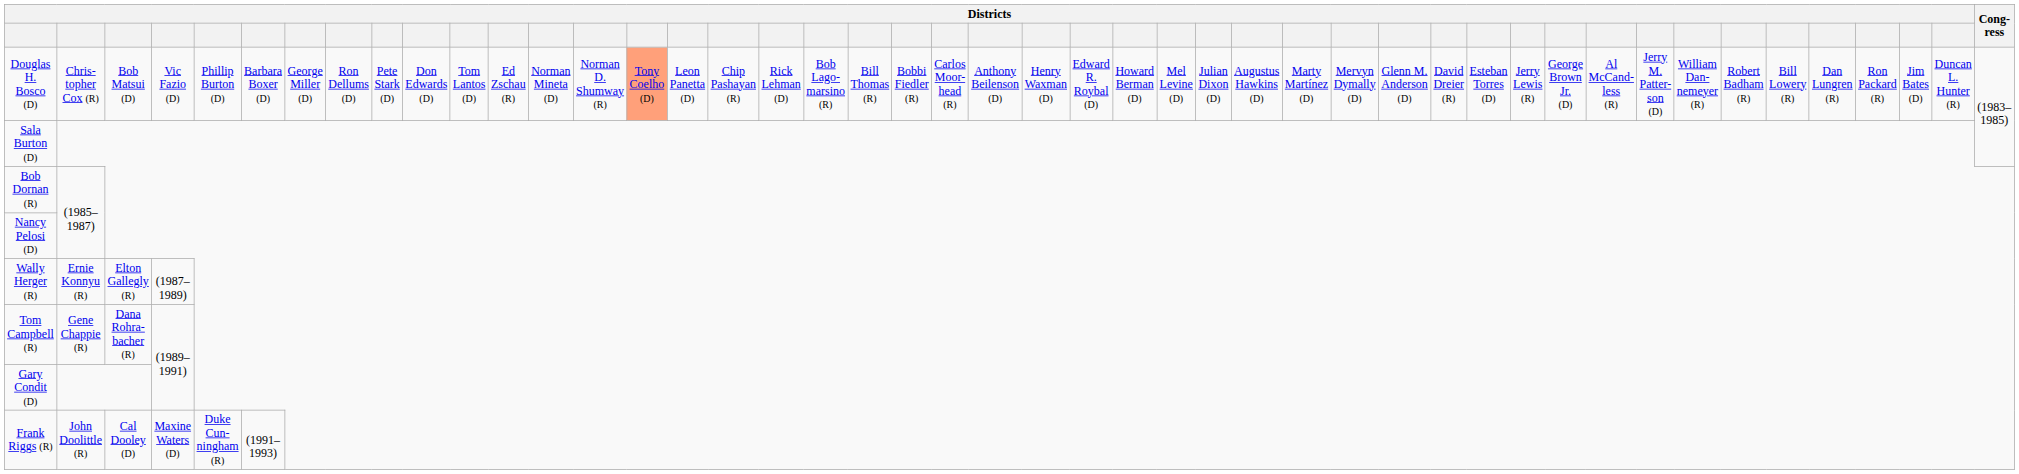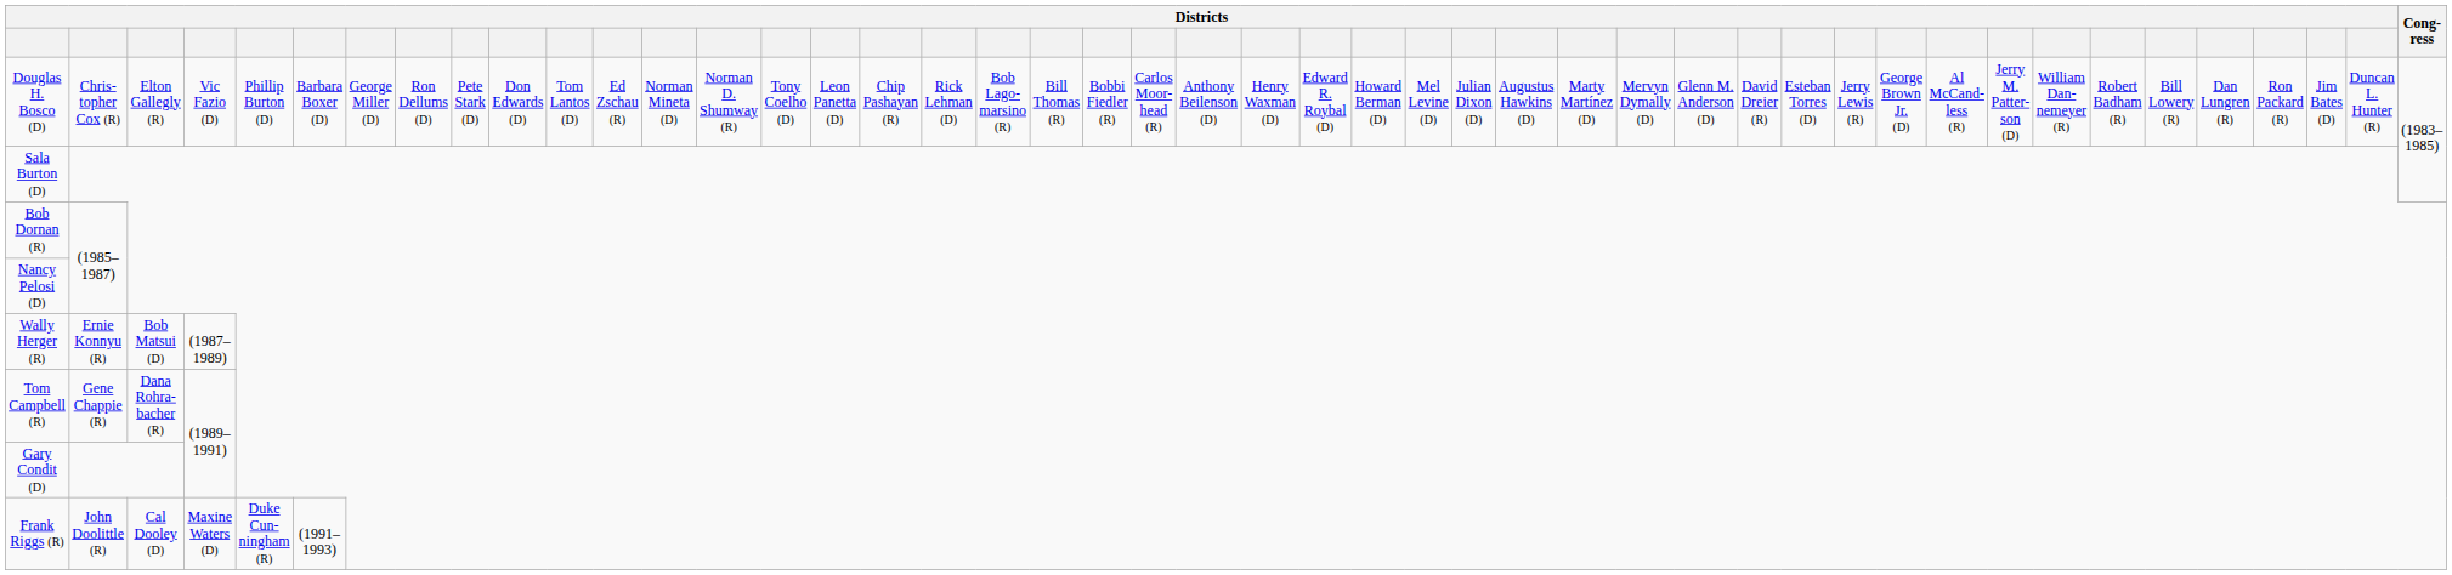Douglas H. Bosco (D) | column 3: Bob Matsui (D) -> Elton Gallegly (R)
Douglas H. Bosco (D) | column 15: lightsalmon background -> no background
Wally Herger (R) | column 3: Elton Gallegly (R) -> Bob Matsui (D)
